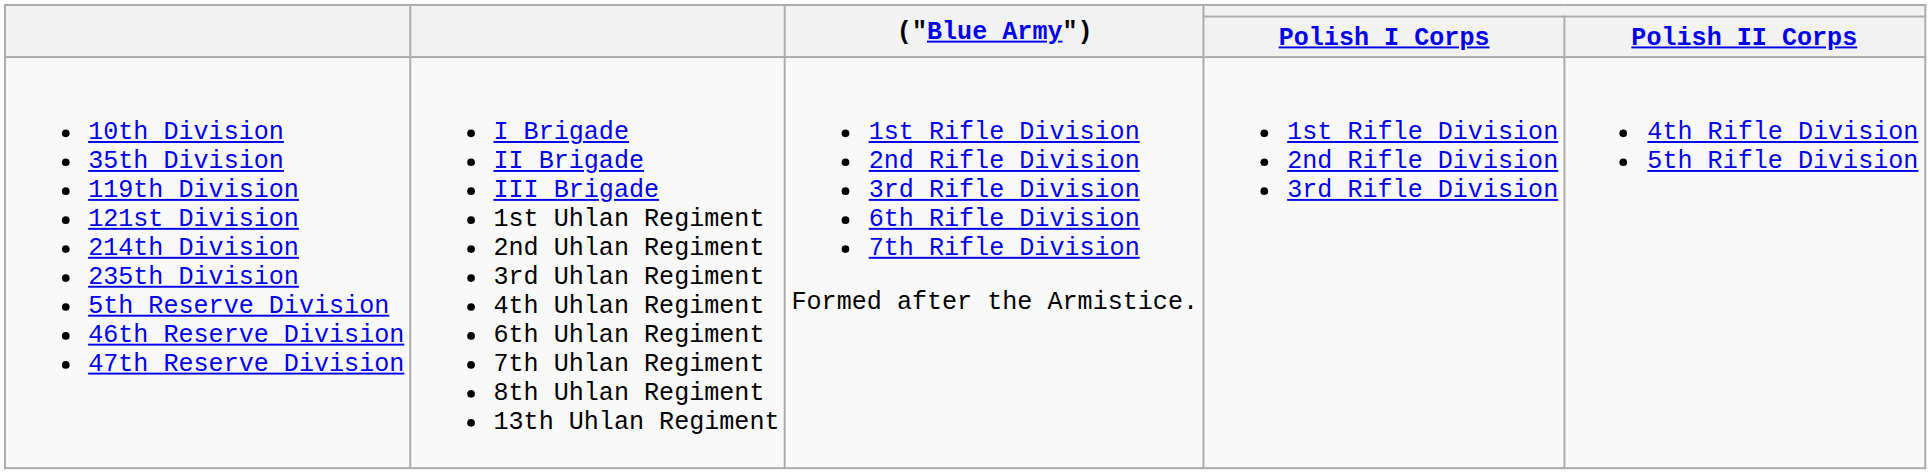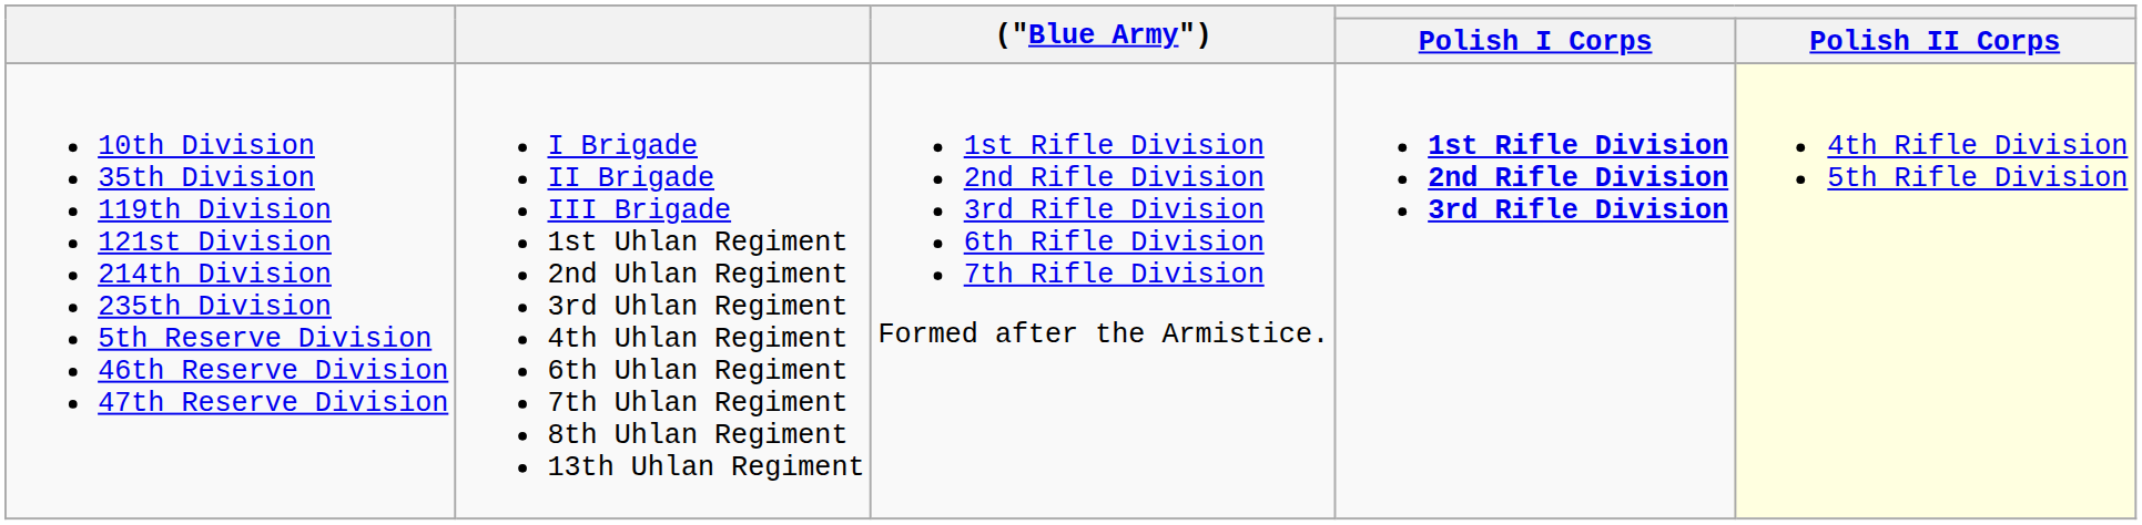row 3 | Polish I Corps: normal -> bold
row 3 | Polish II Corps: no background -> lightyellow background
